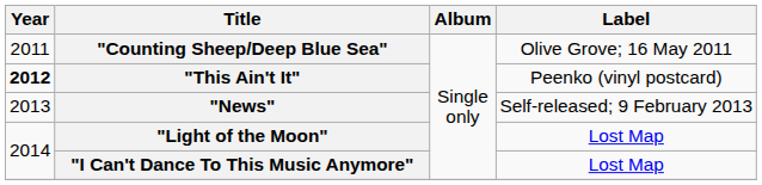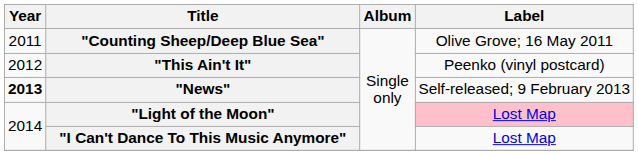"This Ain't It" | Year: bold -> normal
"News" | Year: normal -> bold
"Light of the Moon" | Label: no background -> pink background
